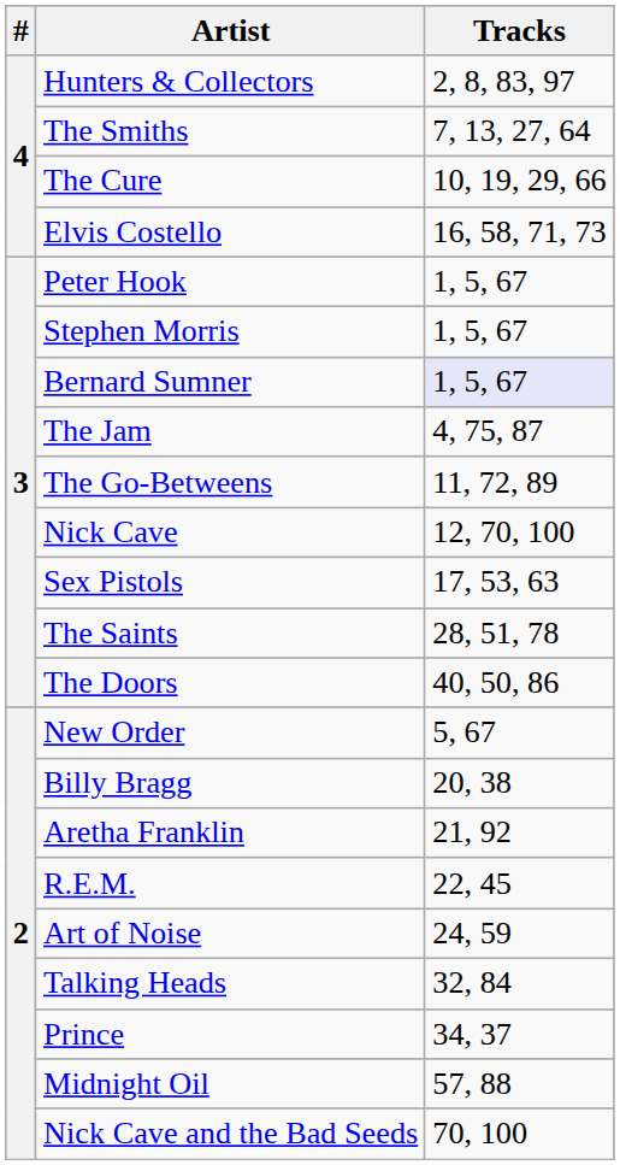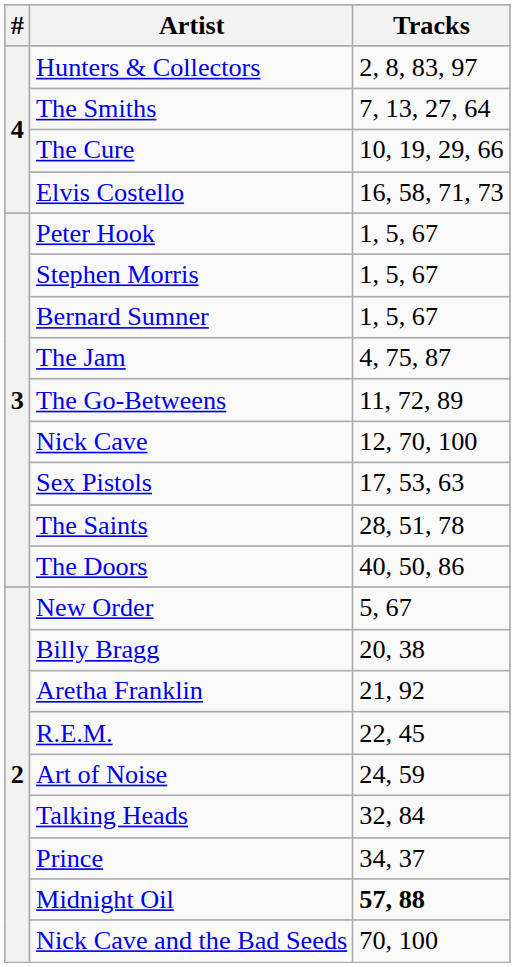Bernard Sumner | Tracks: lavender background -> no background
Midnight Oil | Tracks: normal -> bold
